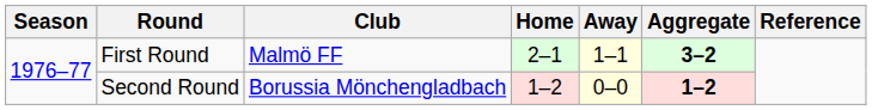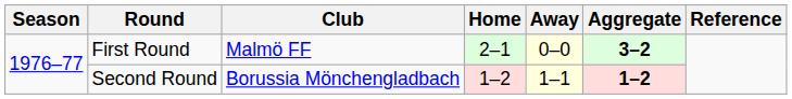First Round | Away: 1–1 -> 0–0
Second Round | Away: 0–0 -> 1–1
